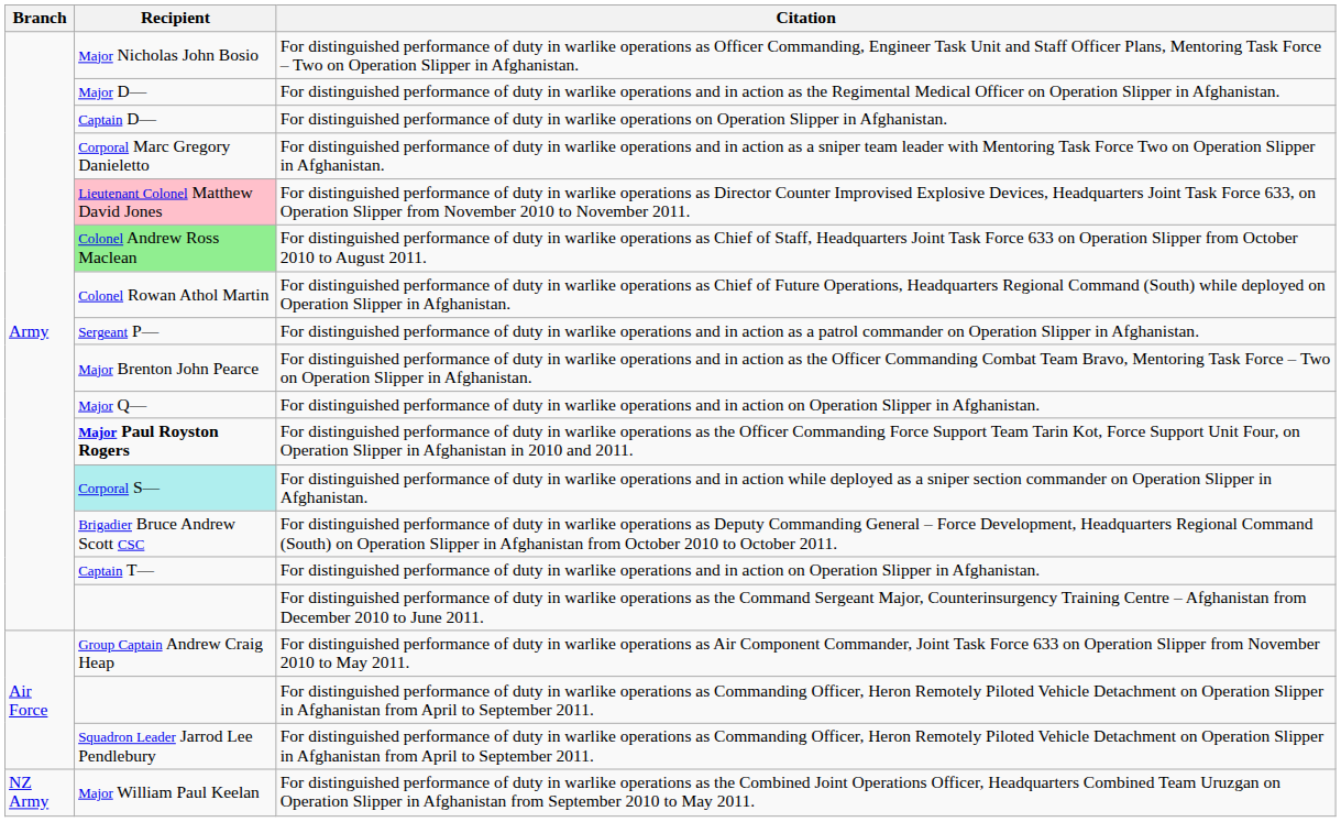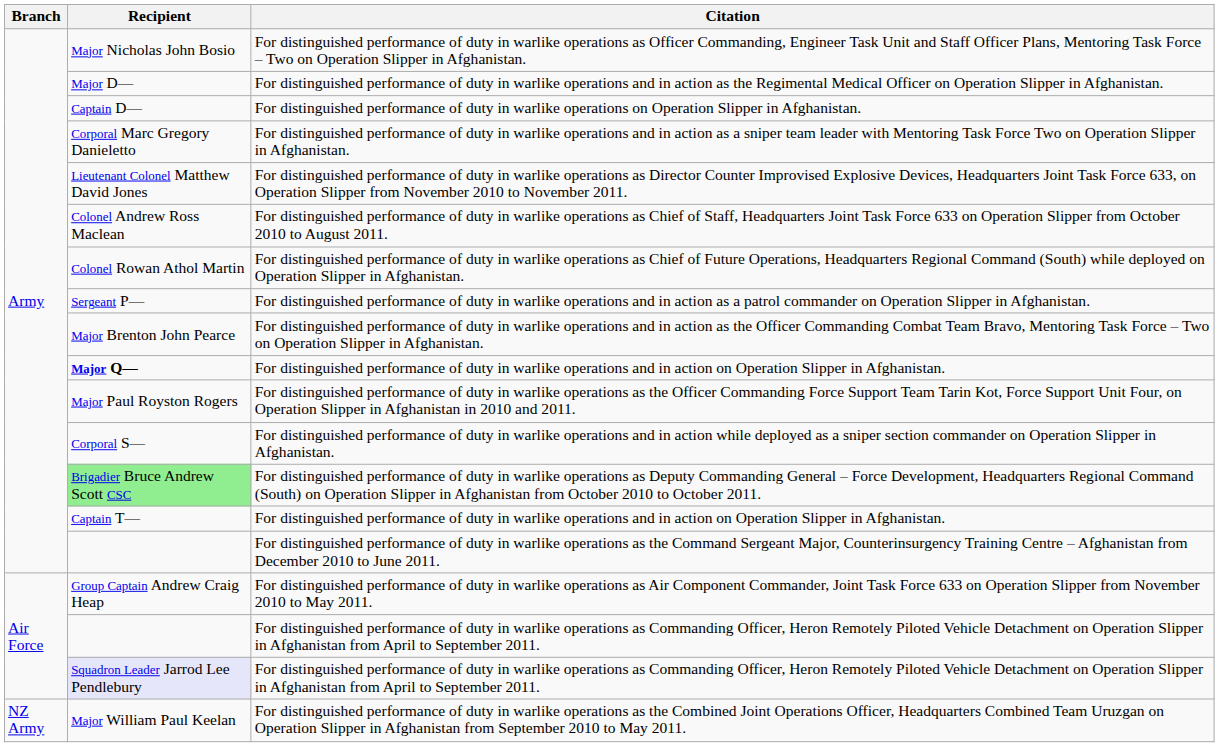Lieutenant Colonel Matthew David Jones | Recipient: pink background -> no background
Colonel Andrew Ross Maclean | Recipient: lightgreen background -> no background
Major Q— | Recipient: normal -> bold
Major Paul Royston Rogers | Recipient: bold -> normal
Corporal S— | Recipient: paleturquoise background -> no background
Brigadier Bruce Andrew Scott CSC | Recipient: no background -> lightgreen background
Squadron Leader Jarrod Lee Pendlebury | Recipient: no background -> lavender background
